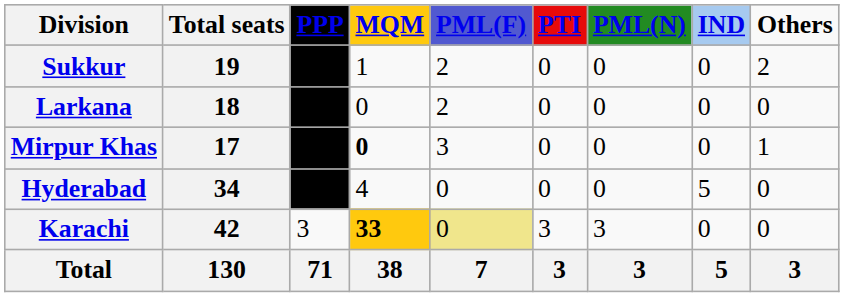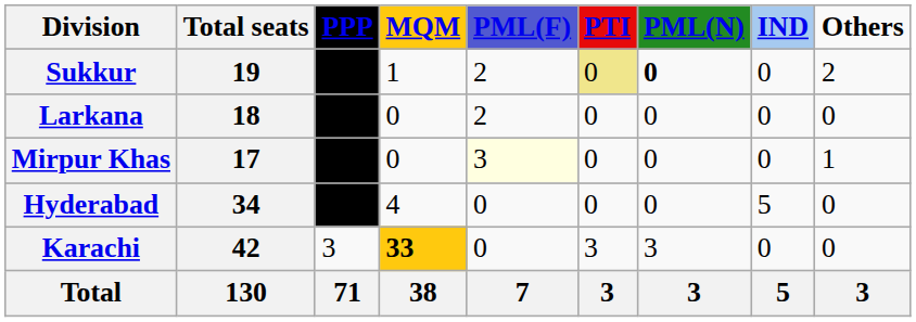Sukkur | column 6: no background -> khaki background
Sukkur | column 7: normal -> bold
Mirpur Khas | column 4: bold -> normal
Mirpur Khas | column 5: no background -> lightyellow background
Karachi | column 5: khaki background -> no background
